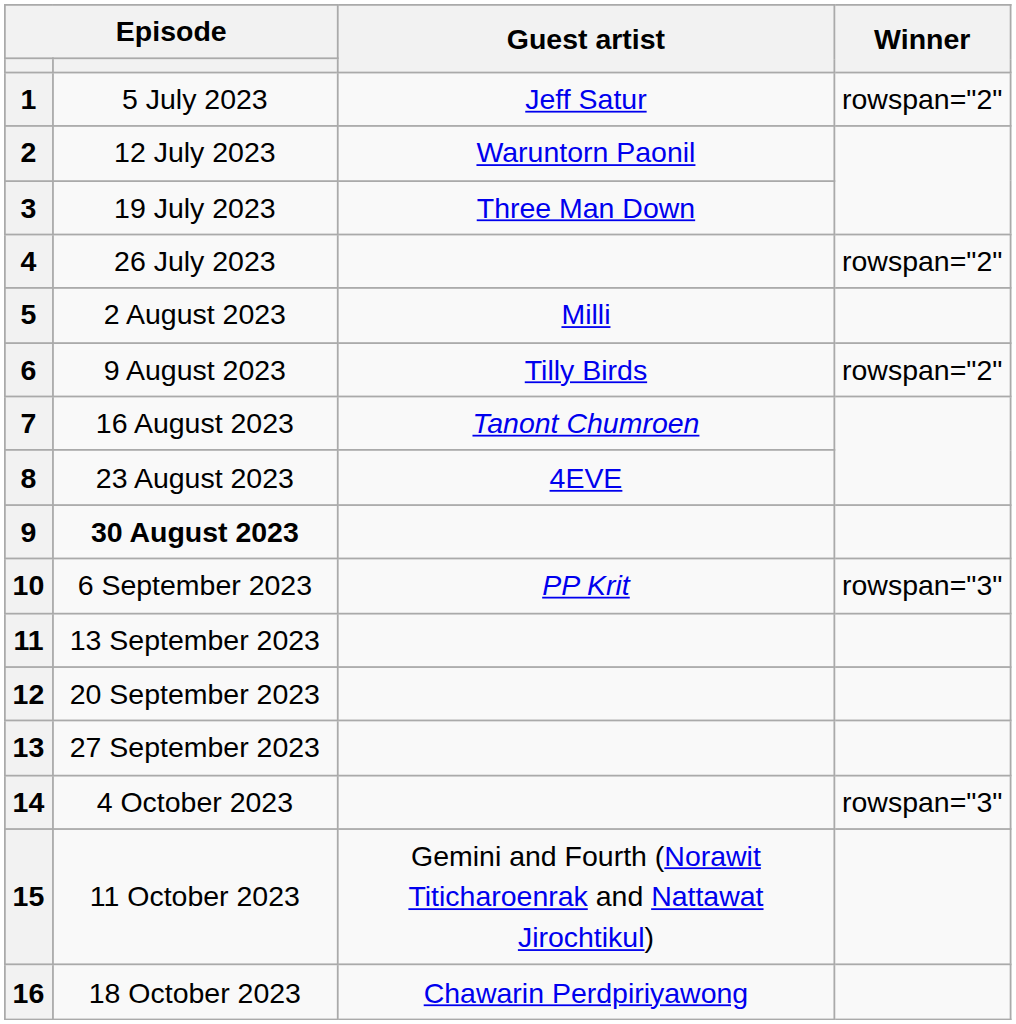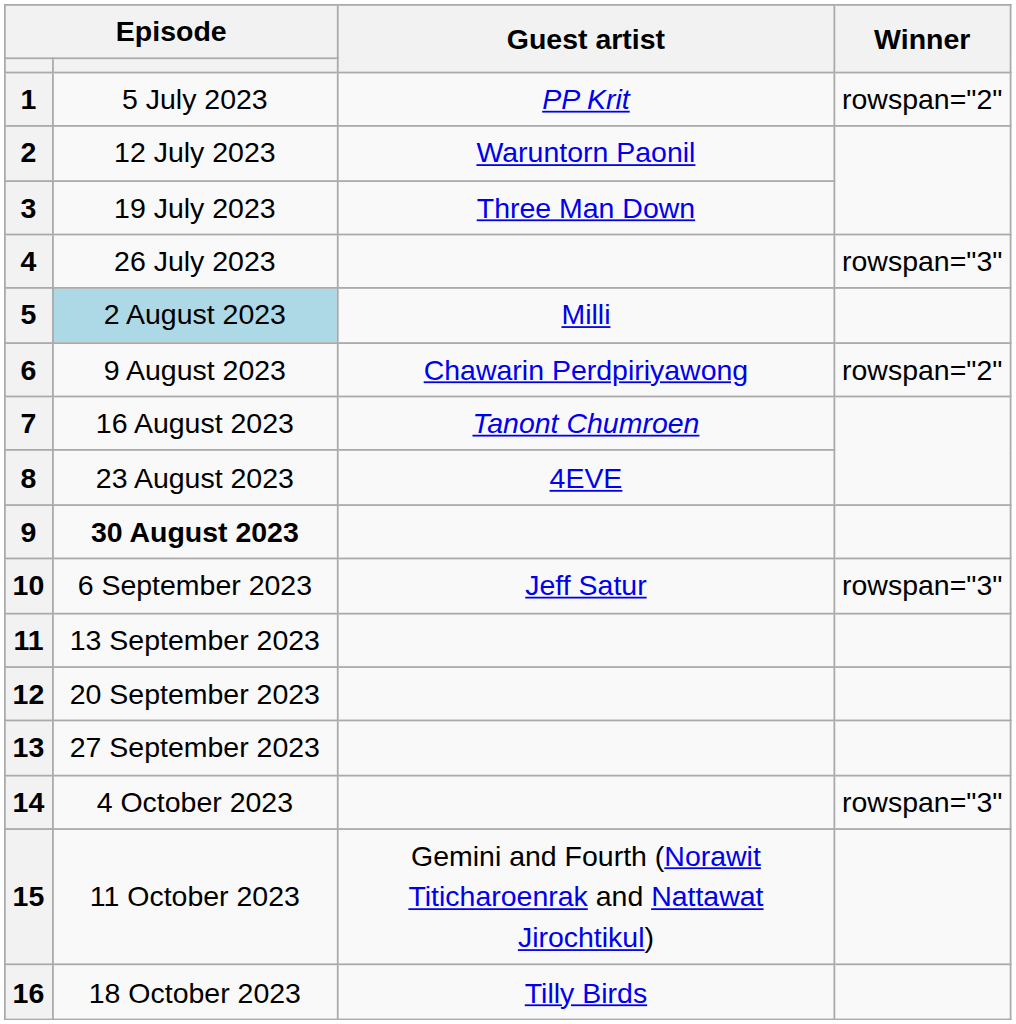1 | Guest artist: Jeff Satur -> PP Krit
4 | Winner: rowspan="2" -> rowspan="3"
5 | column 2: no background -> lightblue background
6 | Guest artist: Tilly Birds -> Chawarin Perdpiriyawong
10 | Guest artist: PP Krit -> Jeff Satur
16 | Guest artist: Chawarin Perdpiriyawong -> Tilly Birds
